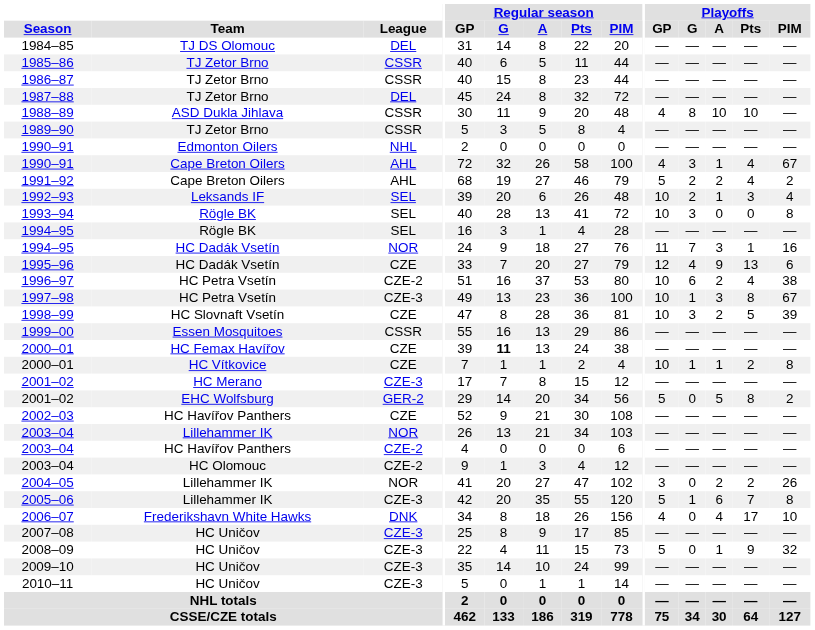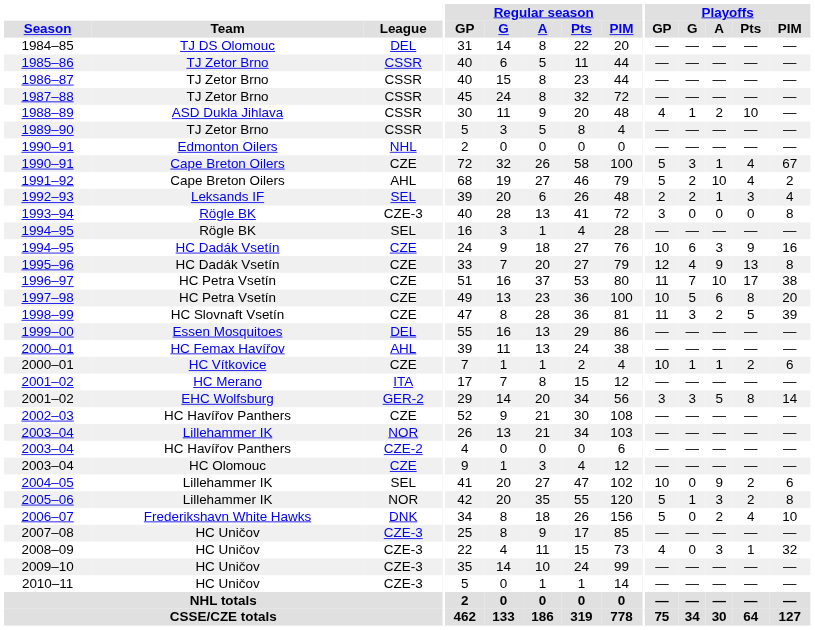1987–88 | League: DEL -> CSSR
1988–89 | Playoffs / G: 8 -> 1
1988–89 | Playoffs / A: 10 -> 2
1990–91 / Cape Breton Oilers | League: AHL -> CZE
1990–91 / Cape Breton Oilers | Playoffs / GP: 4 -> 5
1991–92 | Playoffs / A: 2 -> 10
1992–93 | Playoffs / GP: 10 -> 2
1993–94 | League: SEL -> CZE-3
1993–94 | Playoffs / GP: 10 -> 3
1993–94 | Playoffs / G: 3 -> 0
1994–95 / HC Dadák Vsetín | League: NOR -> CZE
1994–95 / HC Dadák Vsetín | Playoffs / GP: 11 -> 10
1994–95 / HC Dadák Vsetín | Playoffs / G: 7 -> 6
1994–95 / HC Dadák Vsetín | Playoffs / Pts: 1 -> 9
1995–96 | Playoffs / PIM: 6 -> 8
1996–97 | League: CZE-2 -> CZE
1996–97 | Playoffs / GP: 10 -> 11
1996–97 | Playoffs / G: 6 -> 7
1996–97 | Playoffs / A: 2 -> 10
1996–97 | Playoffs / Pts: 4 -> 17
1997–98 | League: CZE-3 -> CZE
1997–98 | Playoffs / G: 1 -> 5
1997–98 | Playoffs / A: 3 -> 6
1997–98 | Playoffs / PIM: 67 -> 20
1998–99 | Playoffs / GP: 10 -> 11
1999–00 | League: CSSR -> DEL
2000–01 / HC Femax Havířov | League: CZE -> AHL
2000–01 / HC Femax Havířov | Regular season / G: bold -> normal
2000–01 / HC Vítkovice | Playoffs / PIM: 8 -> 6
2001–02 / HC Merano | League: CZE-3 -> ITA
2001–02 / EHC Wolfsburg | Playoffs / GP: 5 -> 3
2001–02 / EHC Wolfsburg | Playoffs / G: 0 -> 3
2001–02 / EHC Wolfsburg | Playoffs / PIM: 2 -> 14
2003–04 / HC Olomouc | League: CZE-2 -> CZE
2004–05 | League: NOR -> SEL
2004–05 | Playoffs / GP: 3 -> 10
2004–05 | Playoffs / A: 2 -> 9
2004–05 | Playoffs / PIM: 26 -> 6
2005–06 | League: CZE-3 -> NOR
2005–06 | Playoffs / A: 6 -> 3
2005–06 | Playoffs / Pts: 7 -> 2
2006–07 | Playoffs / GP: 4 -> 5
2006–07 | Playoffs / A: 4 -> 2
2006–07 | Playoffs / Pts: 17 -> 4
2008–09 | Playoffs / GP: 5 -> 4
2008–09 | Playoffs / A: 1 -> 3
2008–09 | Playoffs / Pts: 9 -> 1
